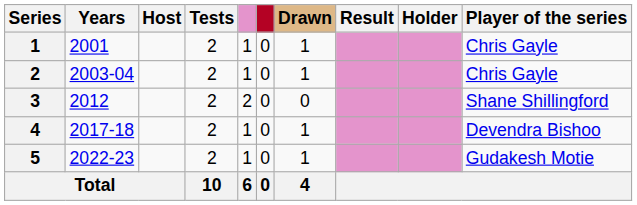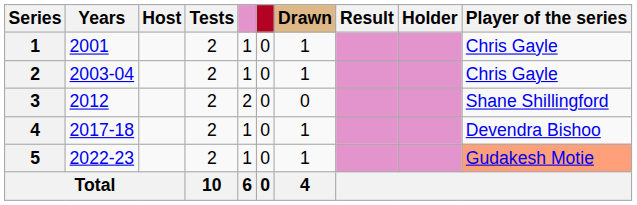5 | Player of the series: no background -> lightsalmon background
